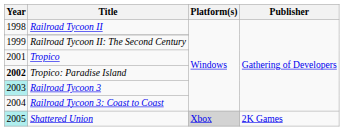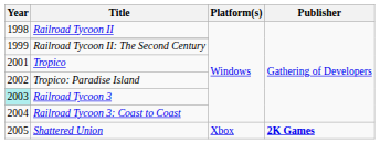Tropico: Paradise Island | Year: bold -> normal
Shattered Union | Year: paleturquoise background -> no background
Shattered Union | Platform(s): lightgrey background -> no background
Shattered Union | Publisher: normal -> bold
